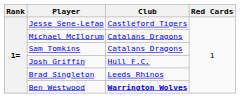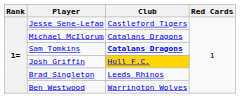Sam Tomkins | Club: normal -> bold
Josh Griffin | Club: no background -> gold background
Ben Westwood | Club: bold -> normal
